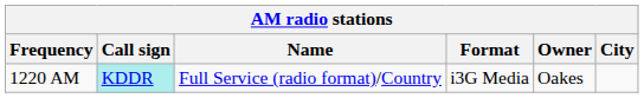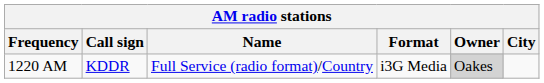1220 AM | Call sign: paleturquoise background -> no background
1220 AM | Owner: no background -> lightgrey background
